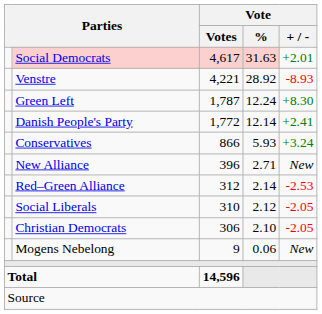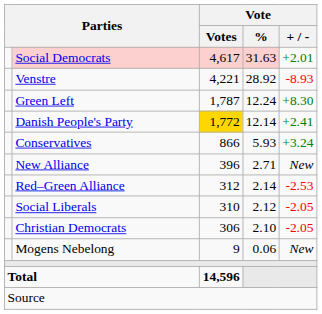Danish People's Party | Vote / Votes: no background -> gold background
